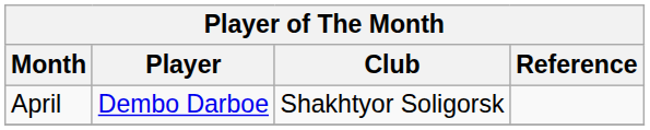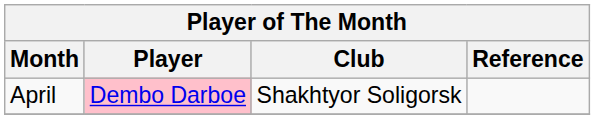April | Player: no background -> pink background
